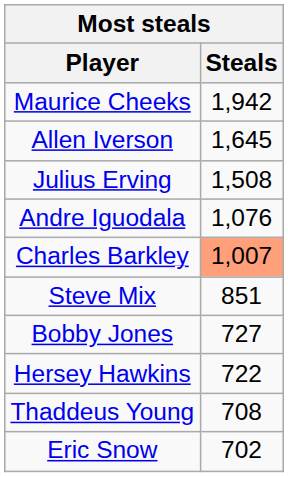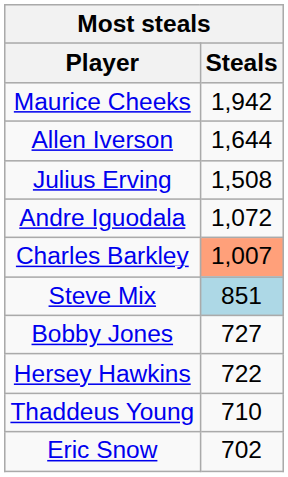Allen Iverson | Steals: 1,645 -> 1,644
Andre Iguodala | Steals: 1,076 -> 1,072
Steve Mix | Steals: no background -> lightblue background
Thaddeus Young | Steals: 708 -> 710
